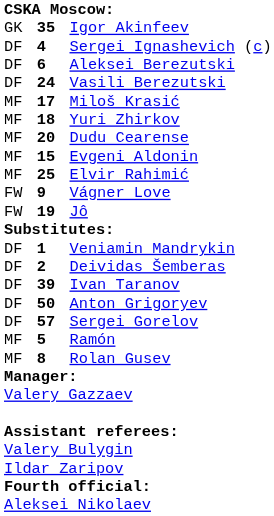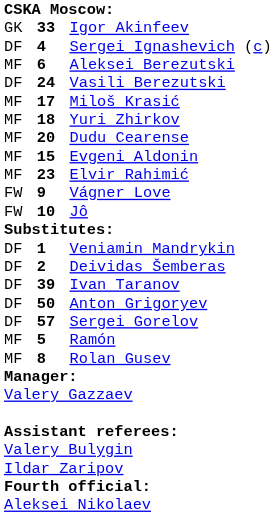Igor Akinfeev | column 2: 35 -> 33
Aleksei Berezutski | column 1: DF -> MF
Elvir Rahimić | column 2: 25 -> 23
Jô | column 2: 19 -> 10
